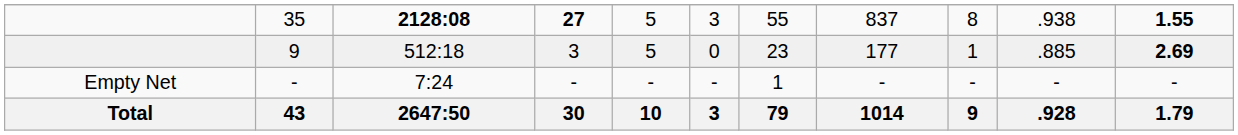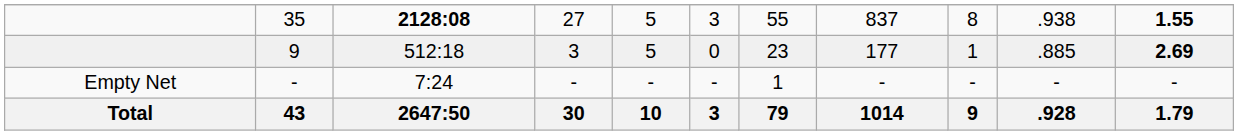35 | column 4: bold -> normal
